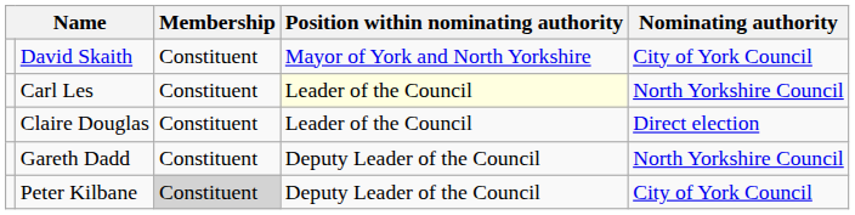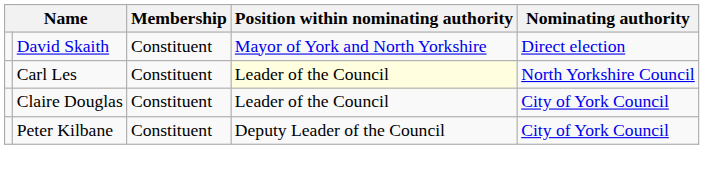David Skaith | Nominating authority: City of York Council -> Direct election
Claire Douglas | Nominating authority: Direct election -> City of York Council
- row: Gareth Dadd | Constituent | Deputy Leader of the Council | North Yorkshire Council
Peter Kilbane | Membership: lightgrey background -> no background
